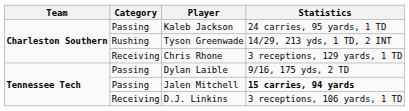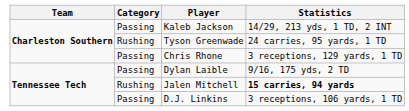Kaleb Jackson | Statistics: 24 carries, 95 yards, 1 TD -> 14/29, 213 yds, 1 TD, 2 INT
Tyson Greenwade | Statistics: 14/29, 213 yds, 1 TD, 2 INT -> 24 carries, 95 yards, 1 TD
Chris Rhone | Category: Receiving -> Passing
Jalen Mitchell | Category: Passing -> Rushing
D.J. Linkins | Category: Receiving -> Passing
